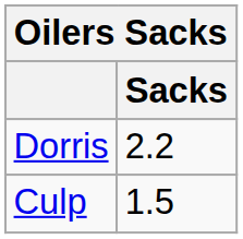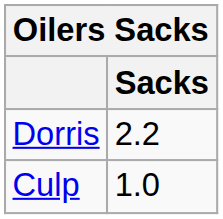Culp | Sacks: 1.5 -> 1.0
